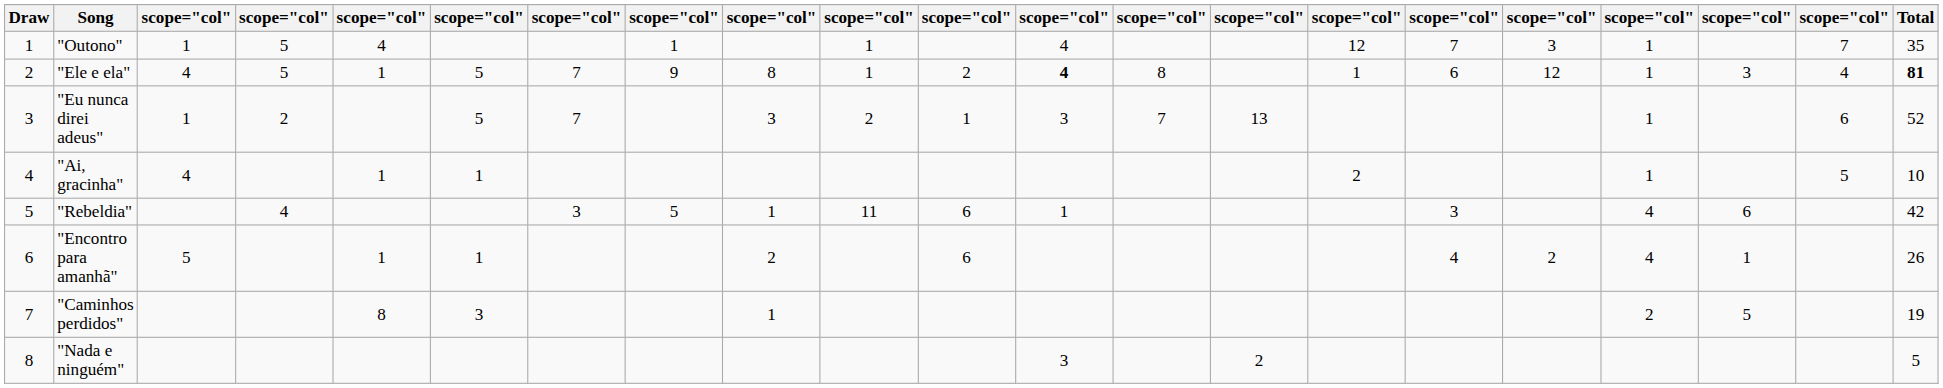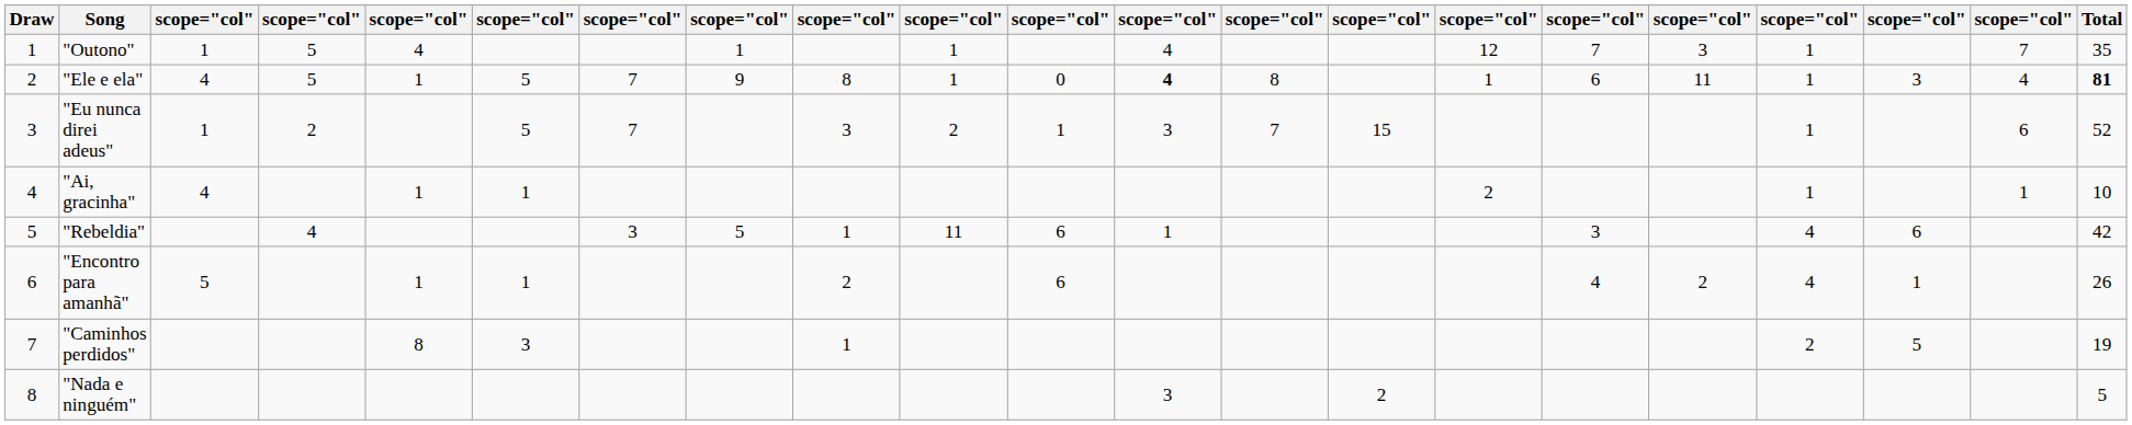"Ele e ela" | column 11: 2 -> 0
"Ele e ela" | column 17: 12 -> 11
"Eu nunca direi adeus" | column 14: 13 -> 15
"Ai, gracinha" | column 20: 5 -> 1
